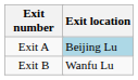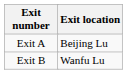Exit A | Exit location: lightblue background -> no background
